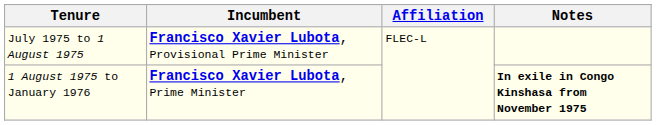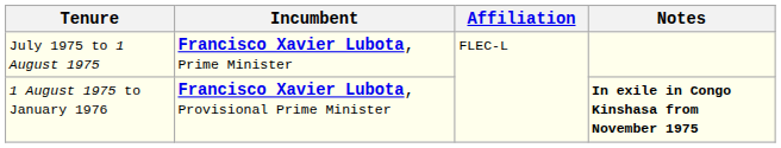July 1975 to 1 August 1975 | Incumbent: Francisco Xavier Lubota, Provisional Prime Minister -> Francisco Xavier Lubota, Prime Minister
1 August 1975 to January 1976 | Incumbent: Francisco Xavier Lubota, Prime Minister -> Francisco Xavier Lubota, Provisional Prime Minister
